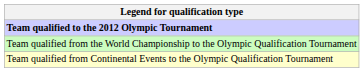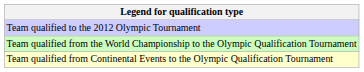row 2 | column 1: bold -> normal
